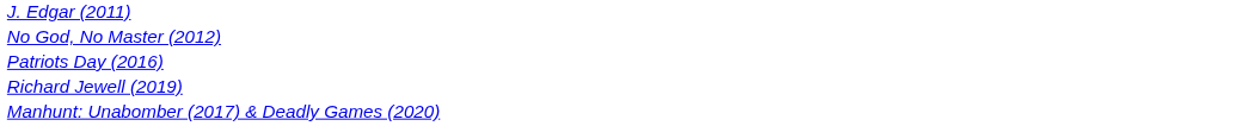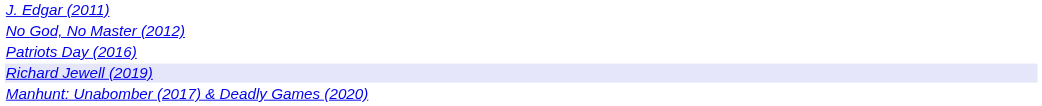row 4 | column 1: no background -> lavender background
